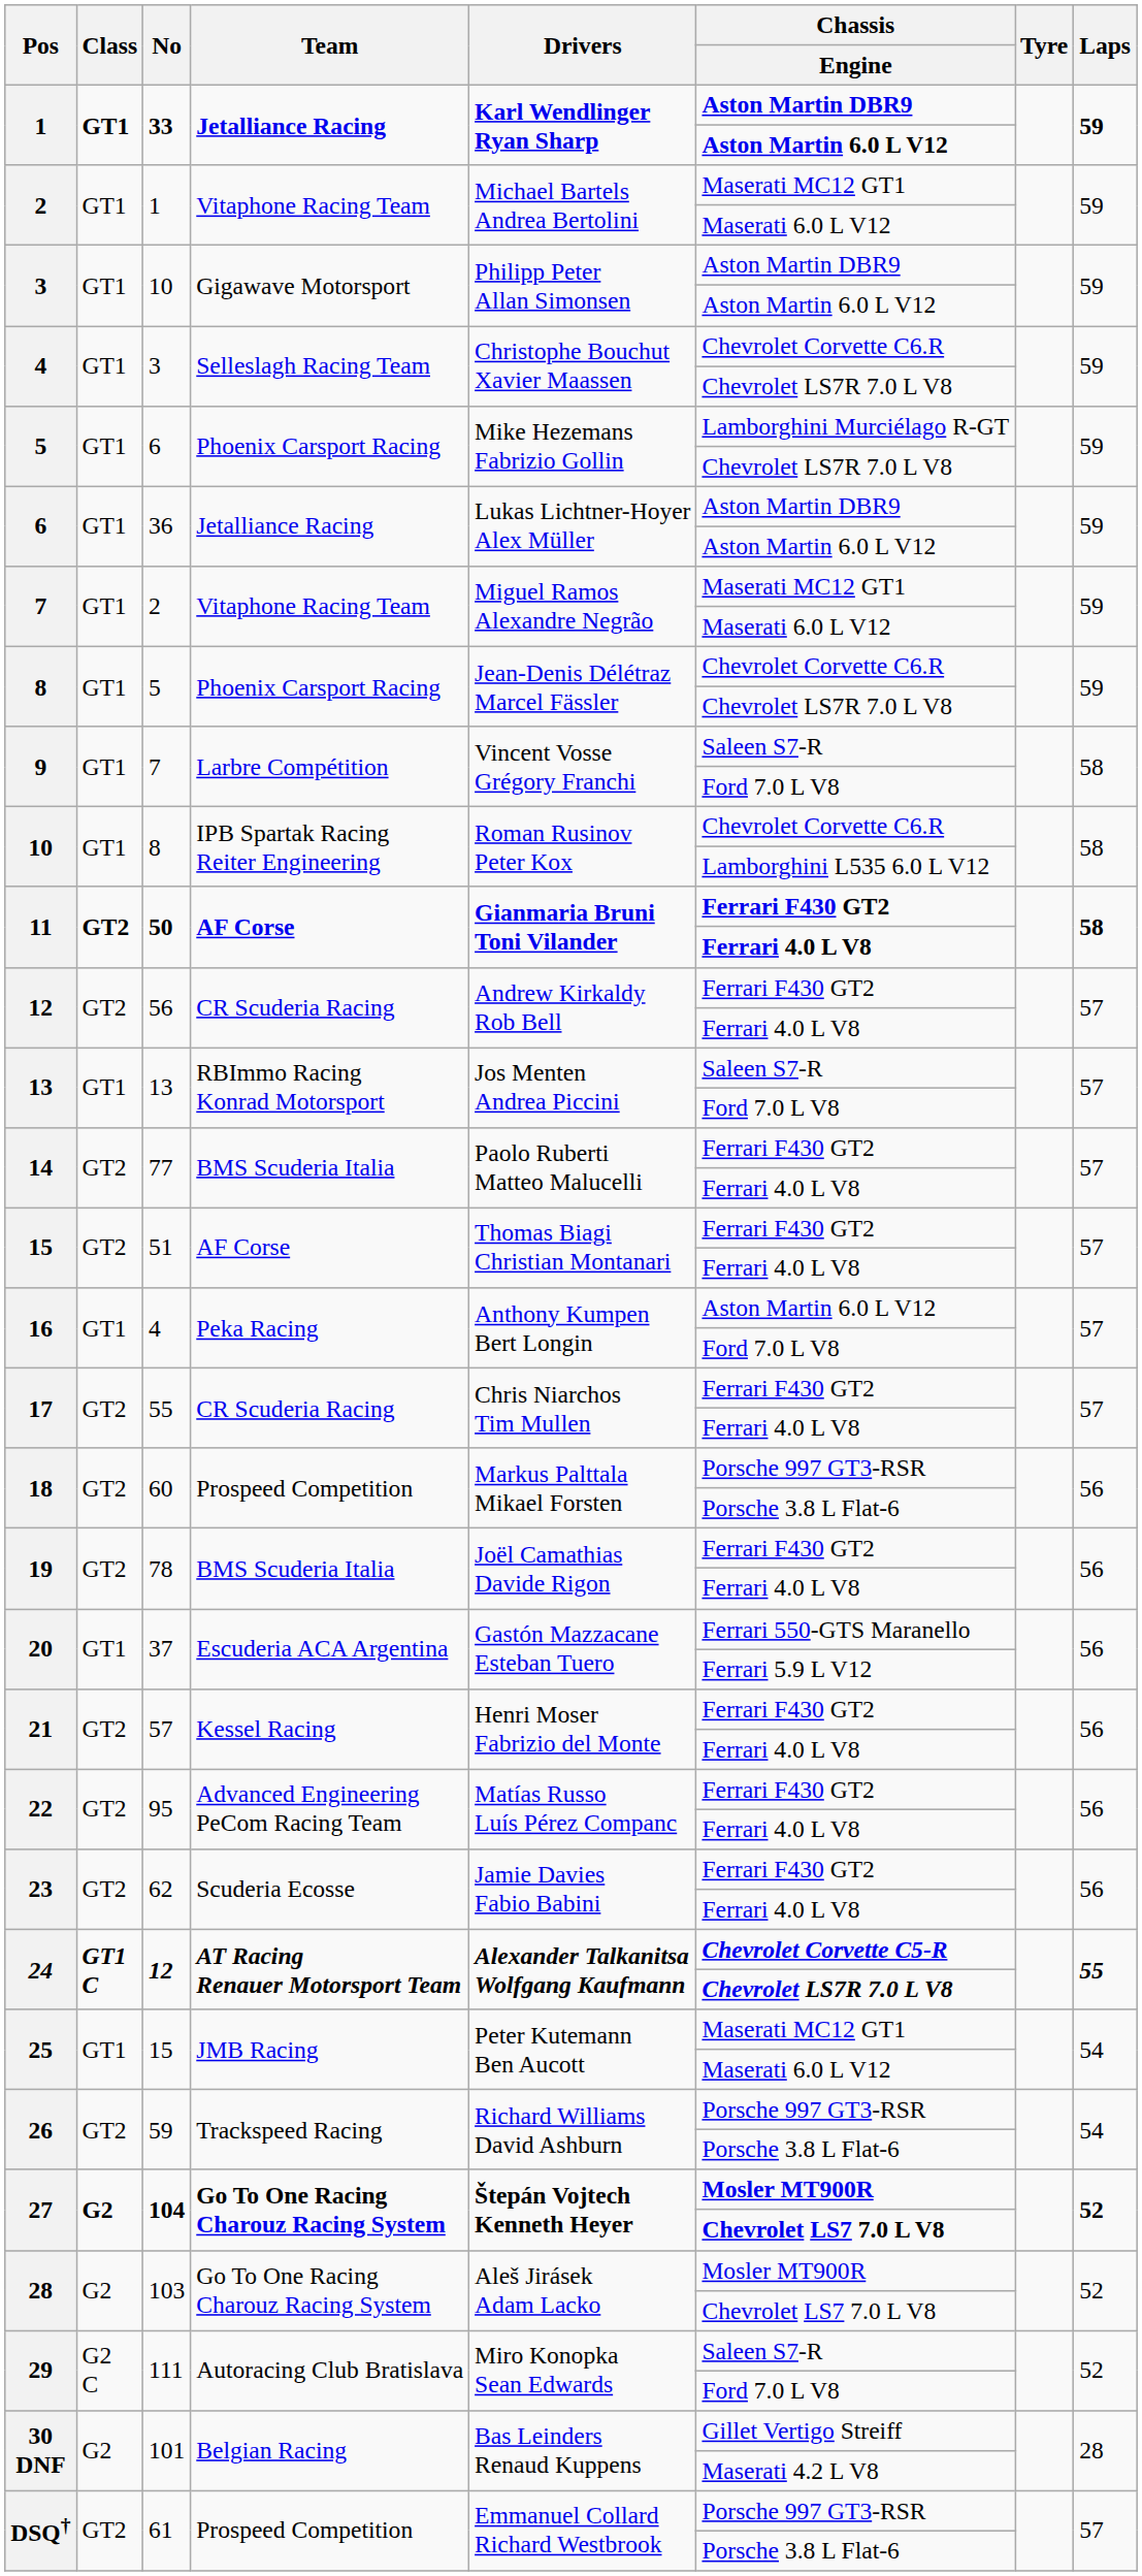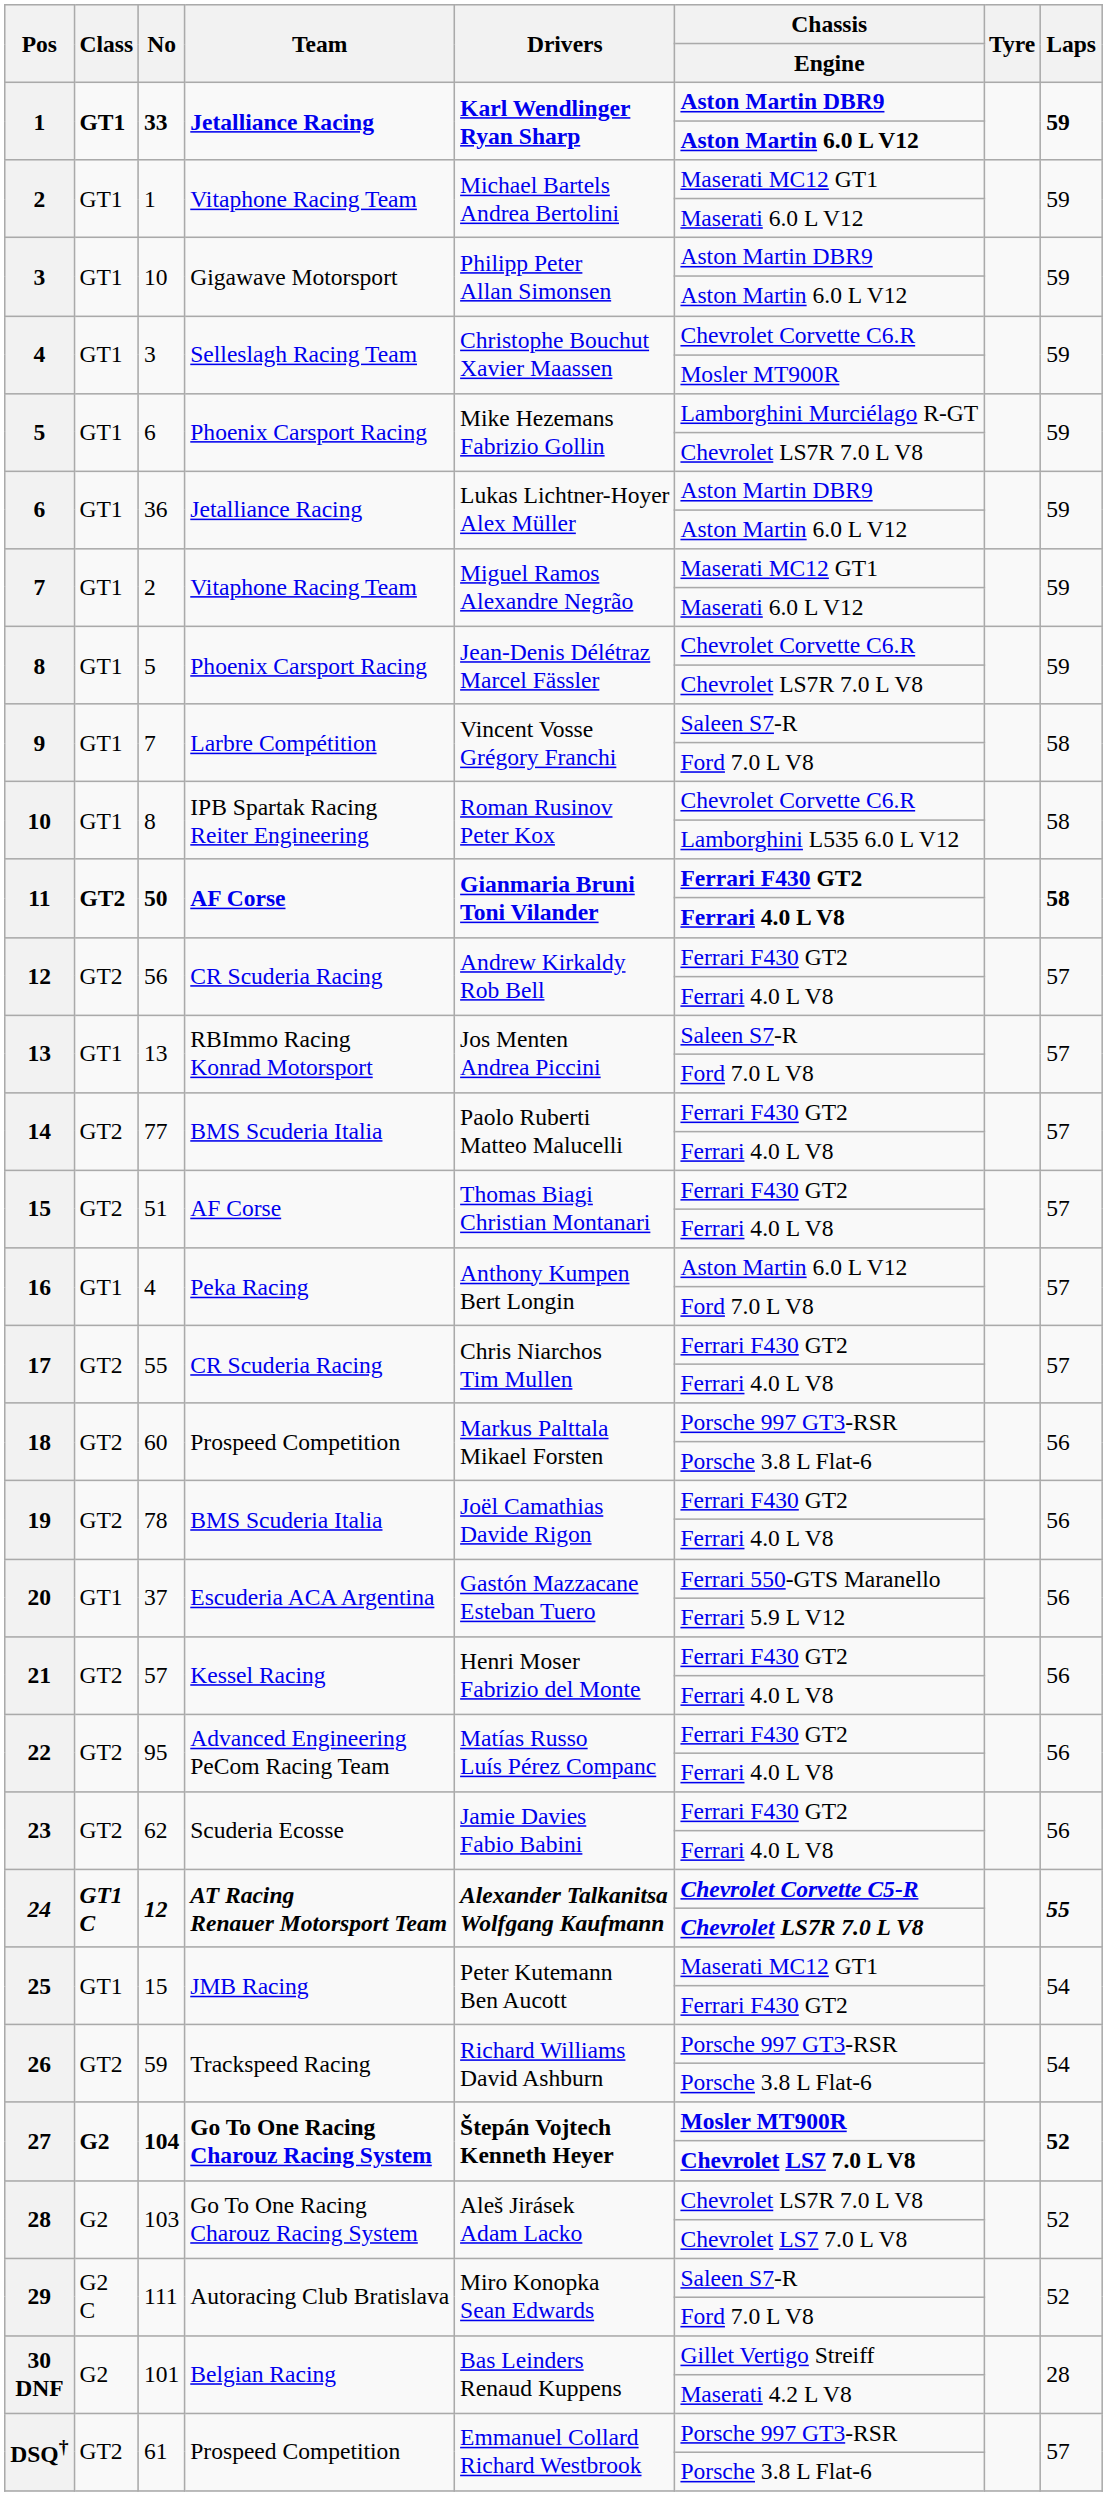row 10 | Chassis / Engine: Chevrolet LS7R 7.0 L V8 -> Mosler MT900R
row 52 | Chassis / Engine: Maserati 6.0 L V12 -> Ferrari F430 GT2
row 57 | Chassis / Engine: Mosler MT900R -> Chevrolet LS7R 7.0 L V8
